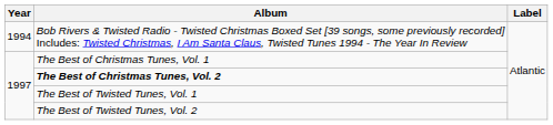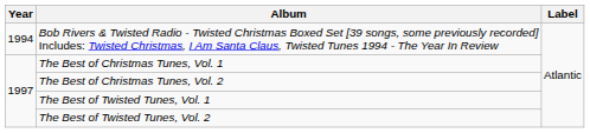The Best of Christmas Tunes, Vol. 2 | Album: bold -> normal
